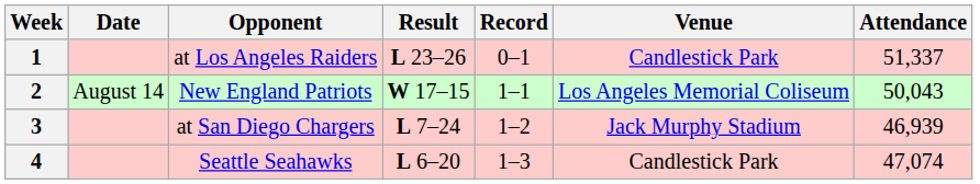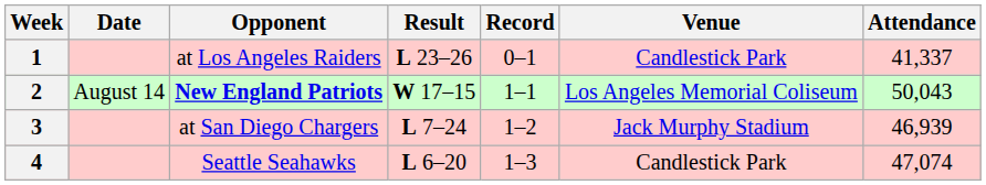1 | Attendance: 51,337 -> 41,337
2 | Opponent: normal -> bold
